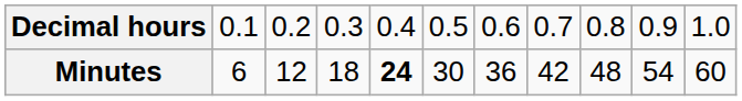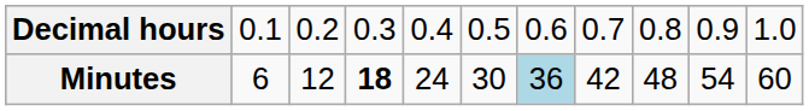Minutes | column 4: normal -> bold
Minutes | column 5: bold -> normal
Minutes | column 7: no background -> lightblue background
